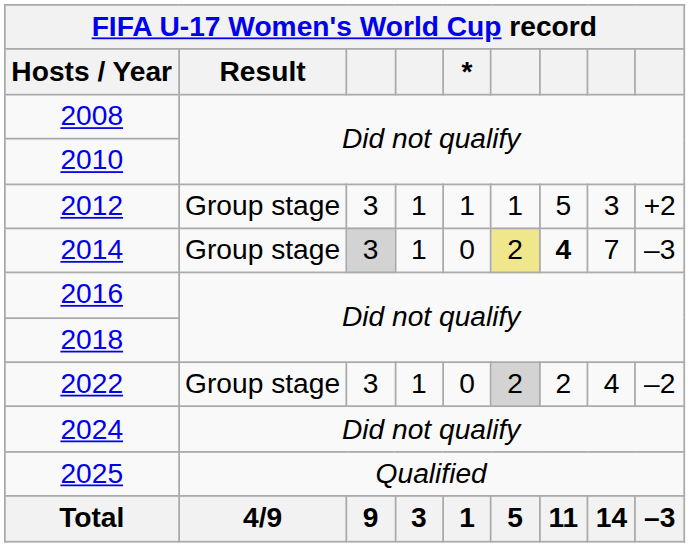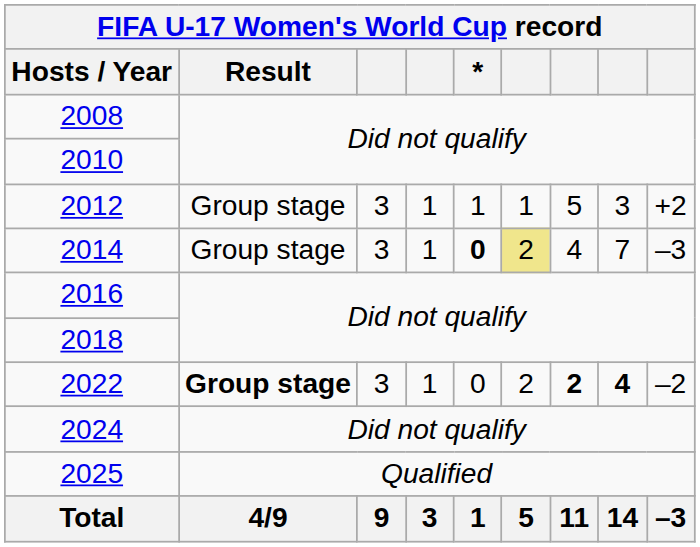2014 | column 3: lightgrey background -> no background
2014 | *: normal -> bold
2014 | column 7: bold -> normal
2022 | Result: normal -> bold
2022 | column 6: lightgrey background -> no background
2022 | column 7: normal -> bold
2022 | column 8: normal -> bold
